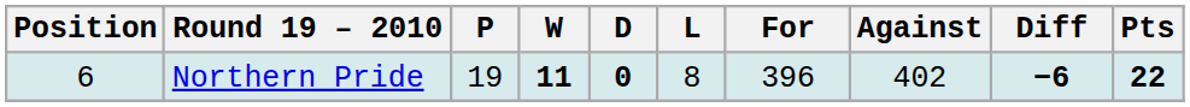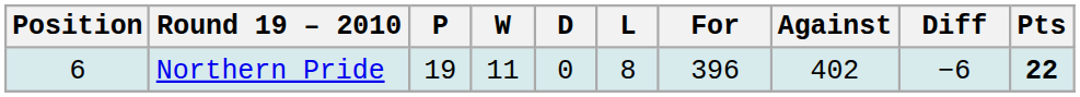Northern Pride | W: bold -> normal
Northern Pride | D: bold -> normal
Northern Pride | Diff: bold -> normal
